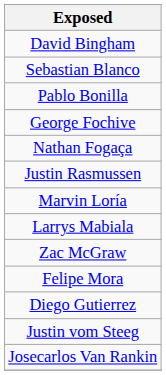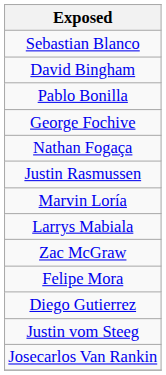row 2 | column 1: David Bingham -> Sebastian Blanco
row 3 | column 1: Sebastian Blanco -> David Bingham
